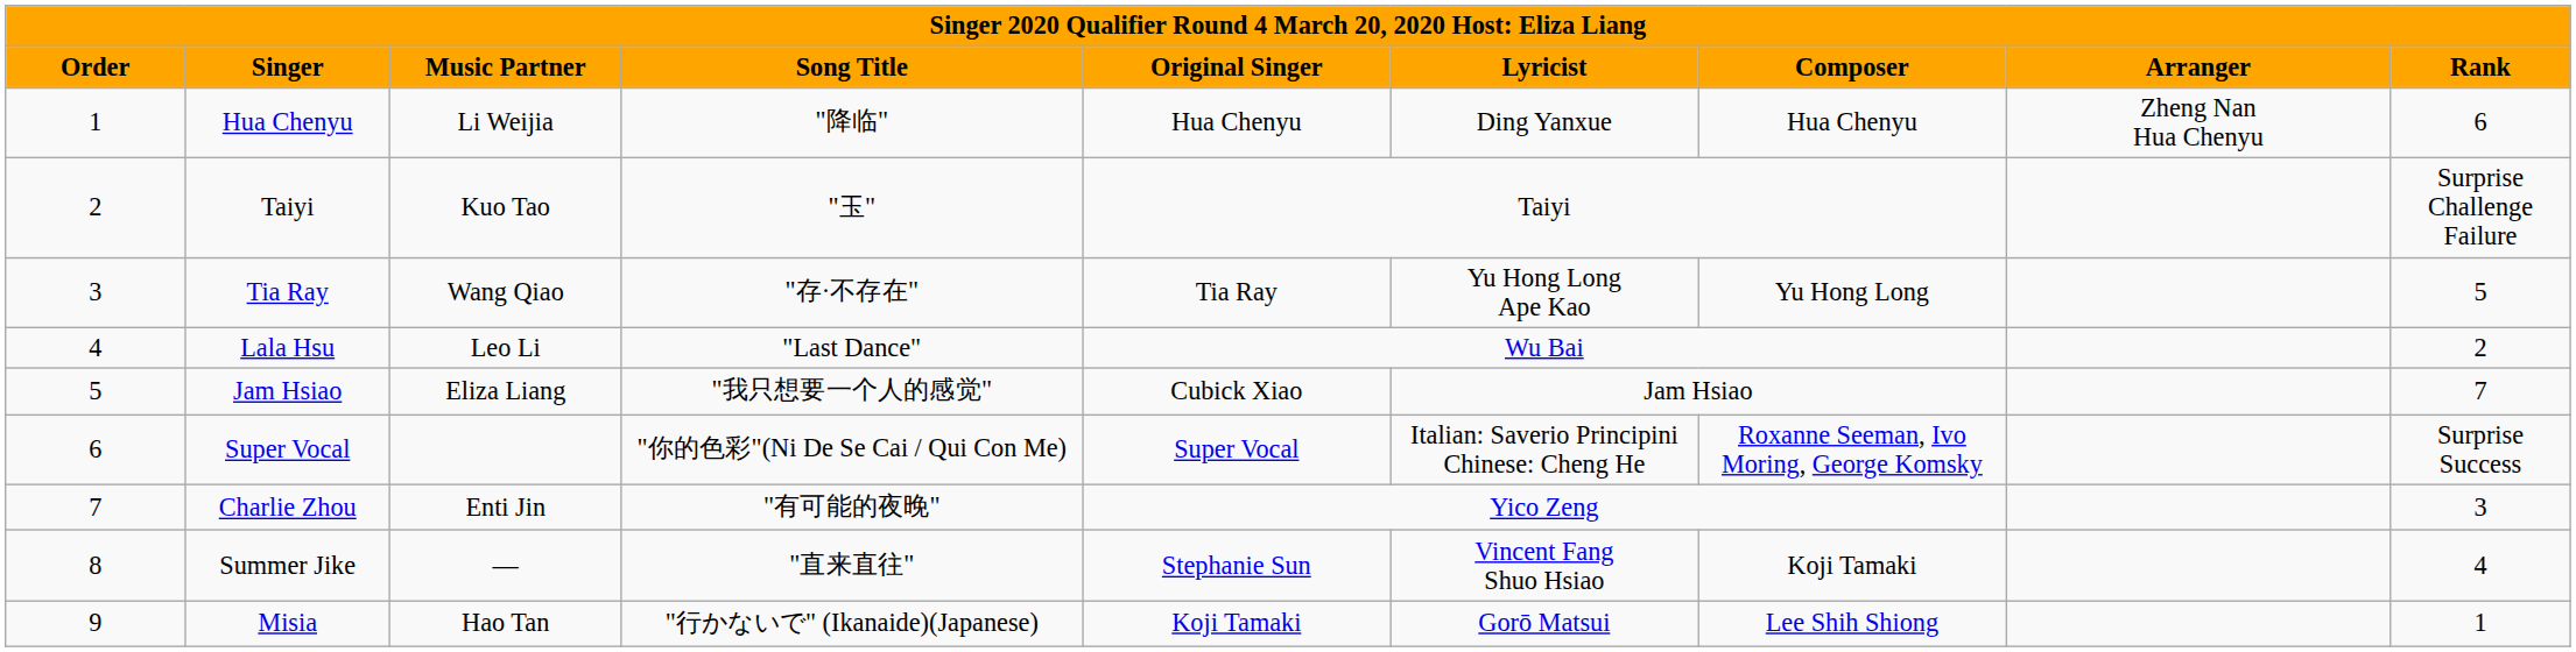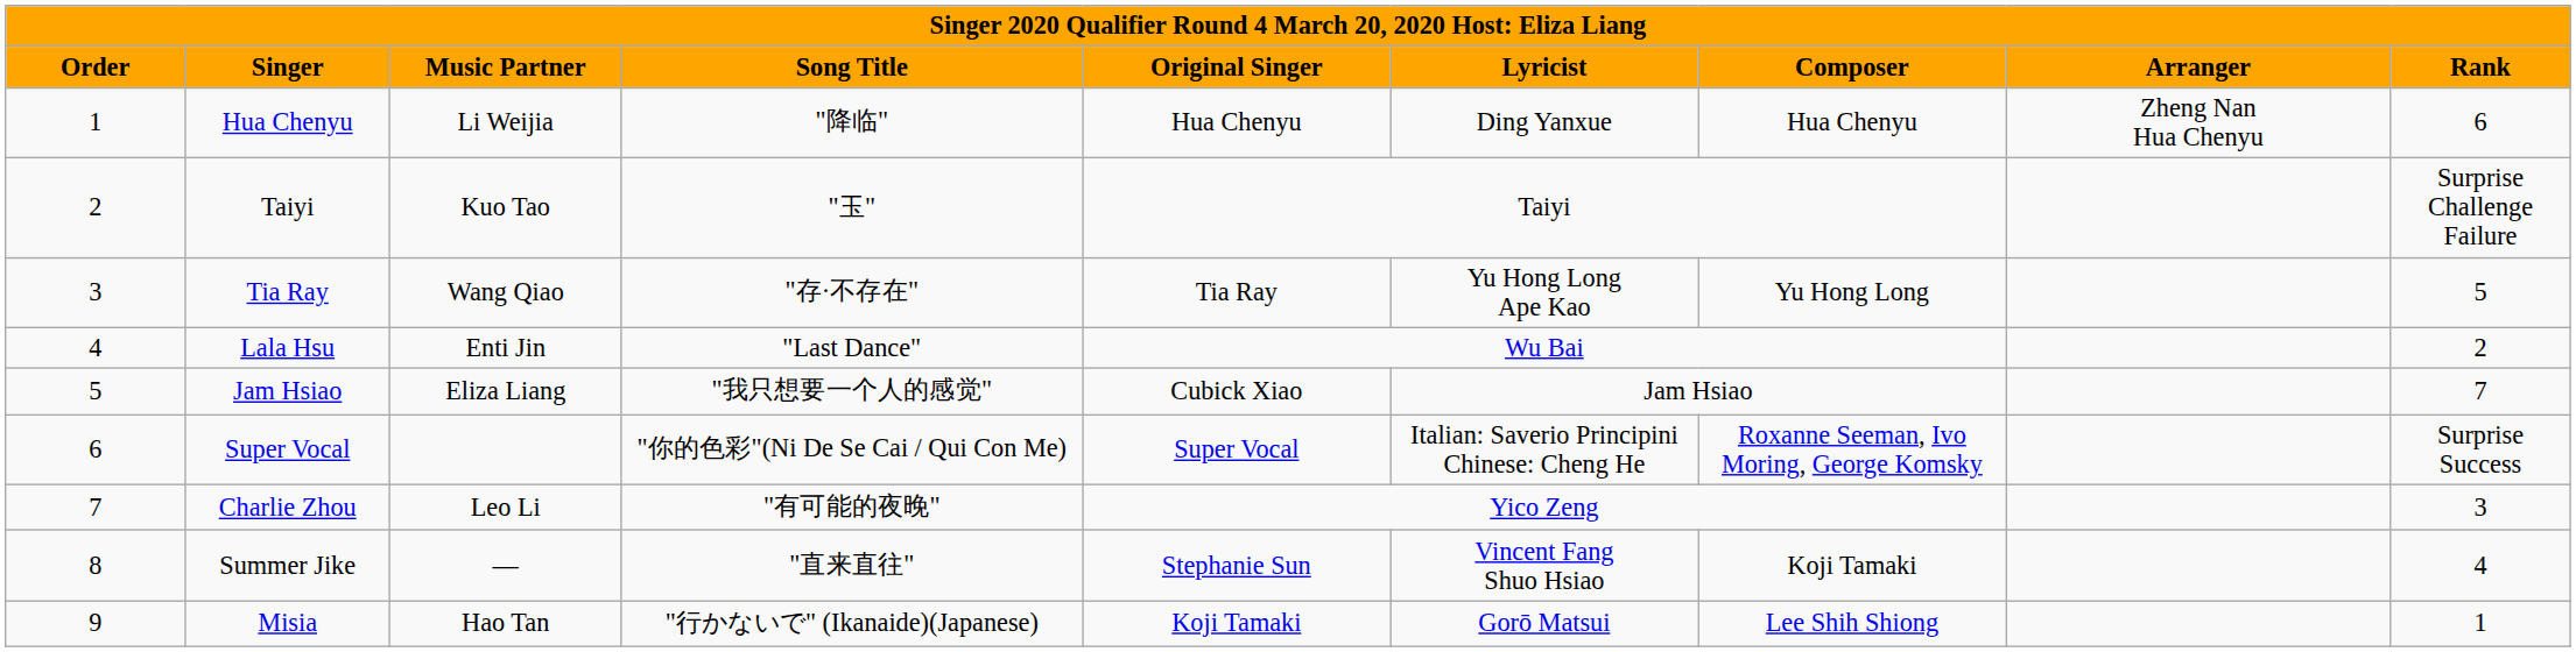Lala Hsu | column 3: Leo Li -> Enti Jin
Charlie Zhou | column 3: Enti Jin -> Leo Li
